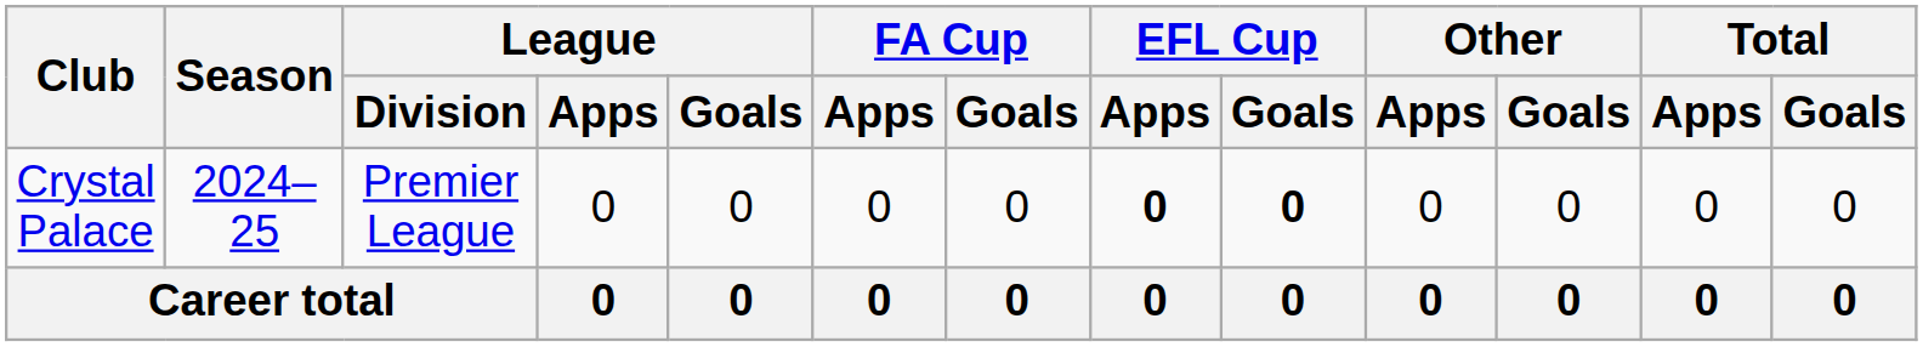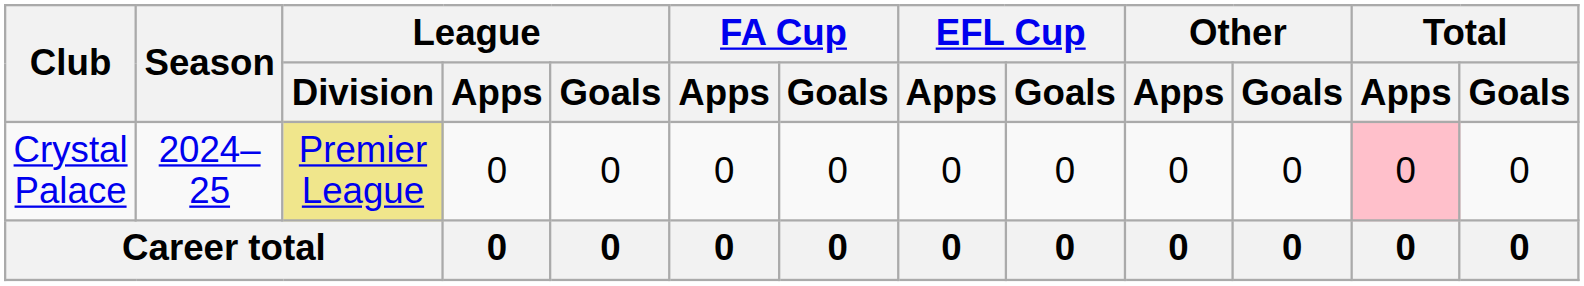Crystal Palace | League / Division: no background -> khaki background
Crystal Palace | EFL Cup / Apps: bold -> normal
Crystal Palace | EFL Cup / Goals: bold -> normal
Crystal Palace | Total / Apps: no background -> pink background
